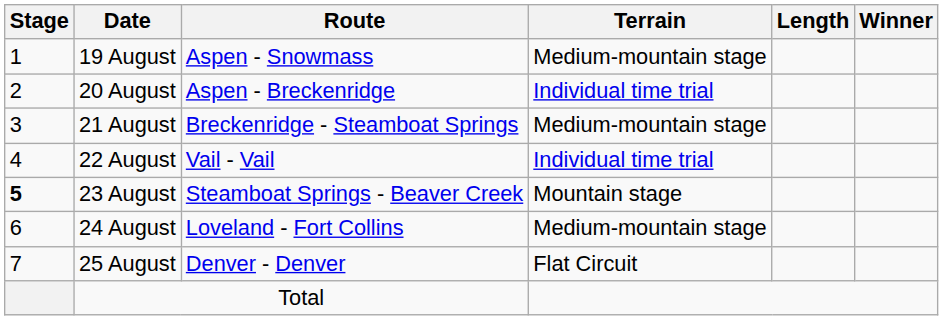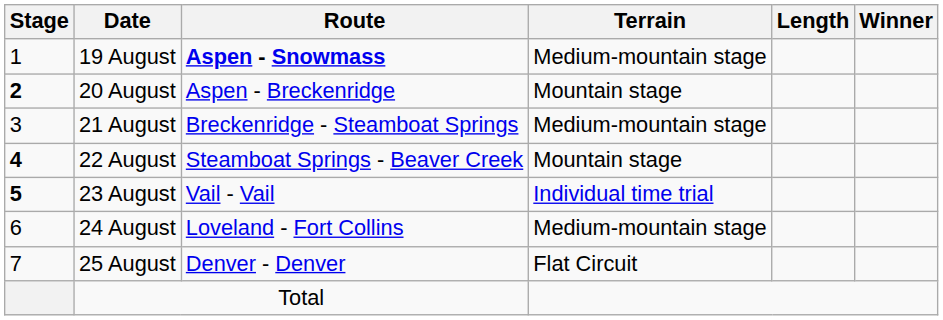19 August | Route: normal -> bold
20 August | Stage: normal -> bold
20 August | Terrain: Individual time trial -> Mountain stage
22 August | Stage: normal -> bold
22 August | Route: Vail - Vail -> Steamboat Springs - Beaver Creek
22 August | Terrain: Individual time trial -> Mountain stage
23 August | Route: Steamboat Springs - Beaver Creek -> Vail - Vail
23 August | Terrain: Mountain stage -> Individual time trial
